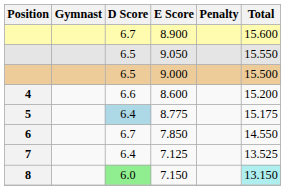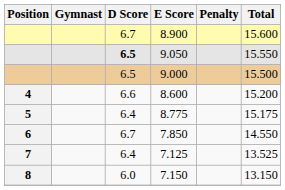9.050 | D Score: normal -> bold
8.775 | D Score: lightblue background -> no background
7.150 | D Score: lightgreen background -> no background
7.150 | Total: paleturquoise background -> no background
